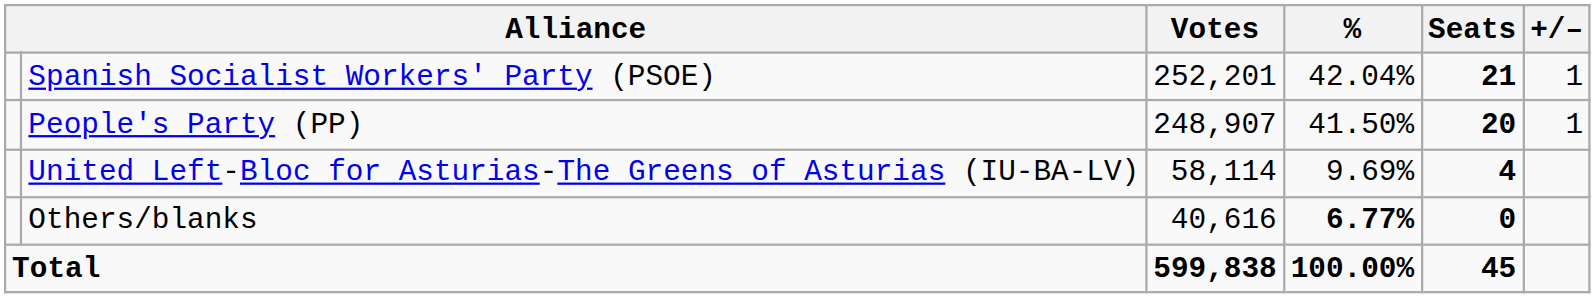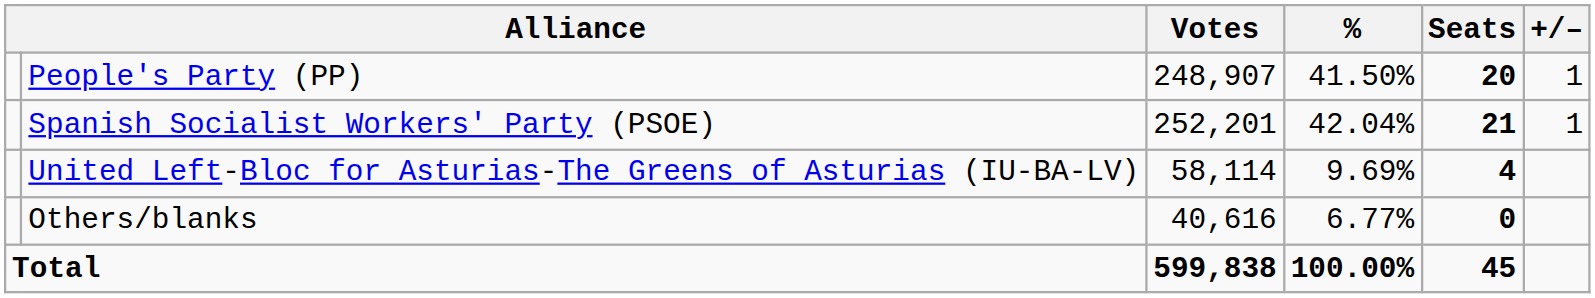rows swapped: Spanish Socialist Workers' Party (PSOE) <-> People's Party (PP)
Others/blanks | %: bold -> normal
